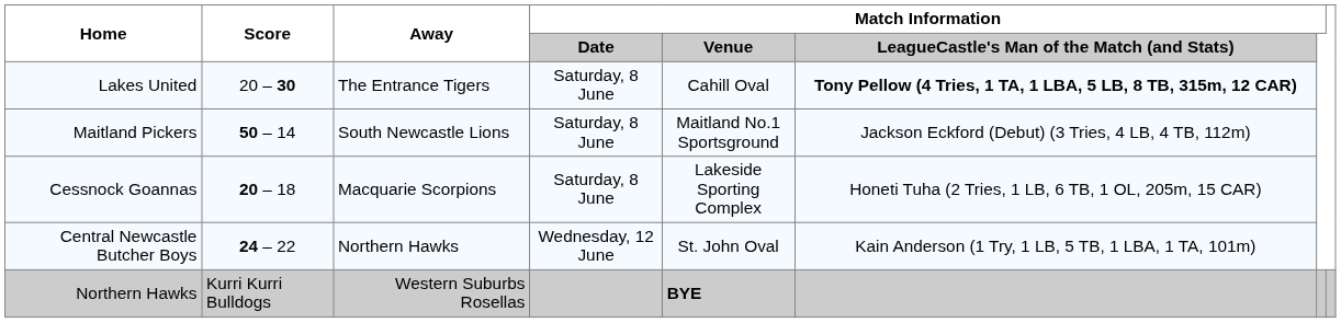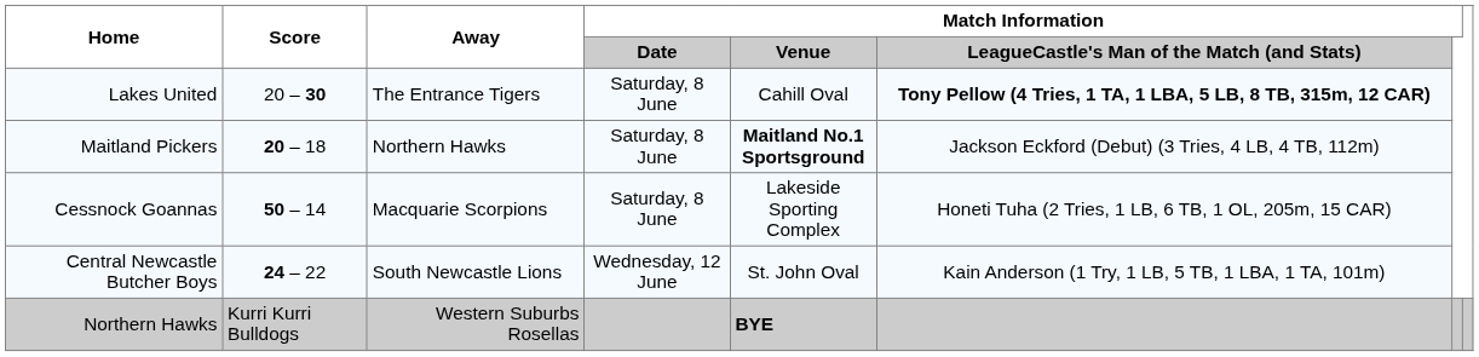Maitland Pickers | Score: 50 – 14 -> 20 – 18
Maitland Pickers | Away: South Newcastle Lions -> Northern Hawks
Maitland Pickers | Match Information / Venue: normal -> bold
Cessnock Goannas | Score: 20 – 18 -> 50 – 14
Central Newcastle Butcher Boys | Away: Northern Hawks -> South Newcastle Lions
